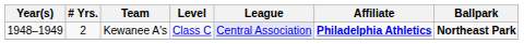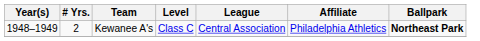Kewanee A's | League: lavender background -> no background
Kewanee A's | Affiliate: bold -> normal
